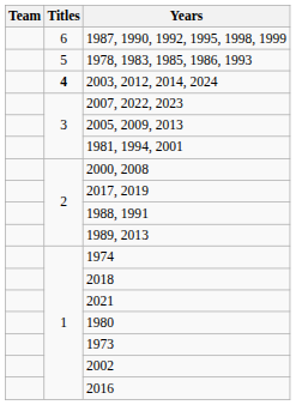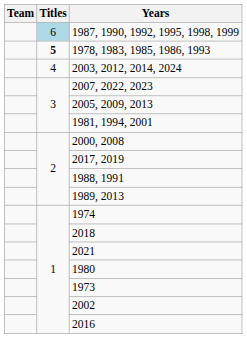1987, 1990, 1992, 1995, 1998, 1999 | Titles: no background -> lightblue background
1978, 1983, 1985, 1986, 1993 | Titles: normal -> bold
2003, 2012, 2014, 2024 | Titles: bold -> normal
